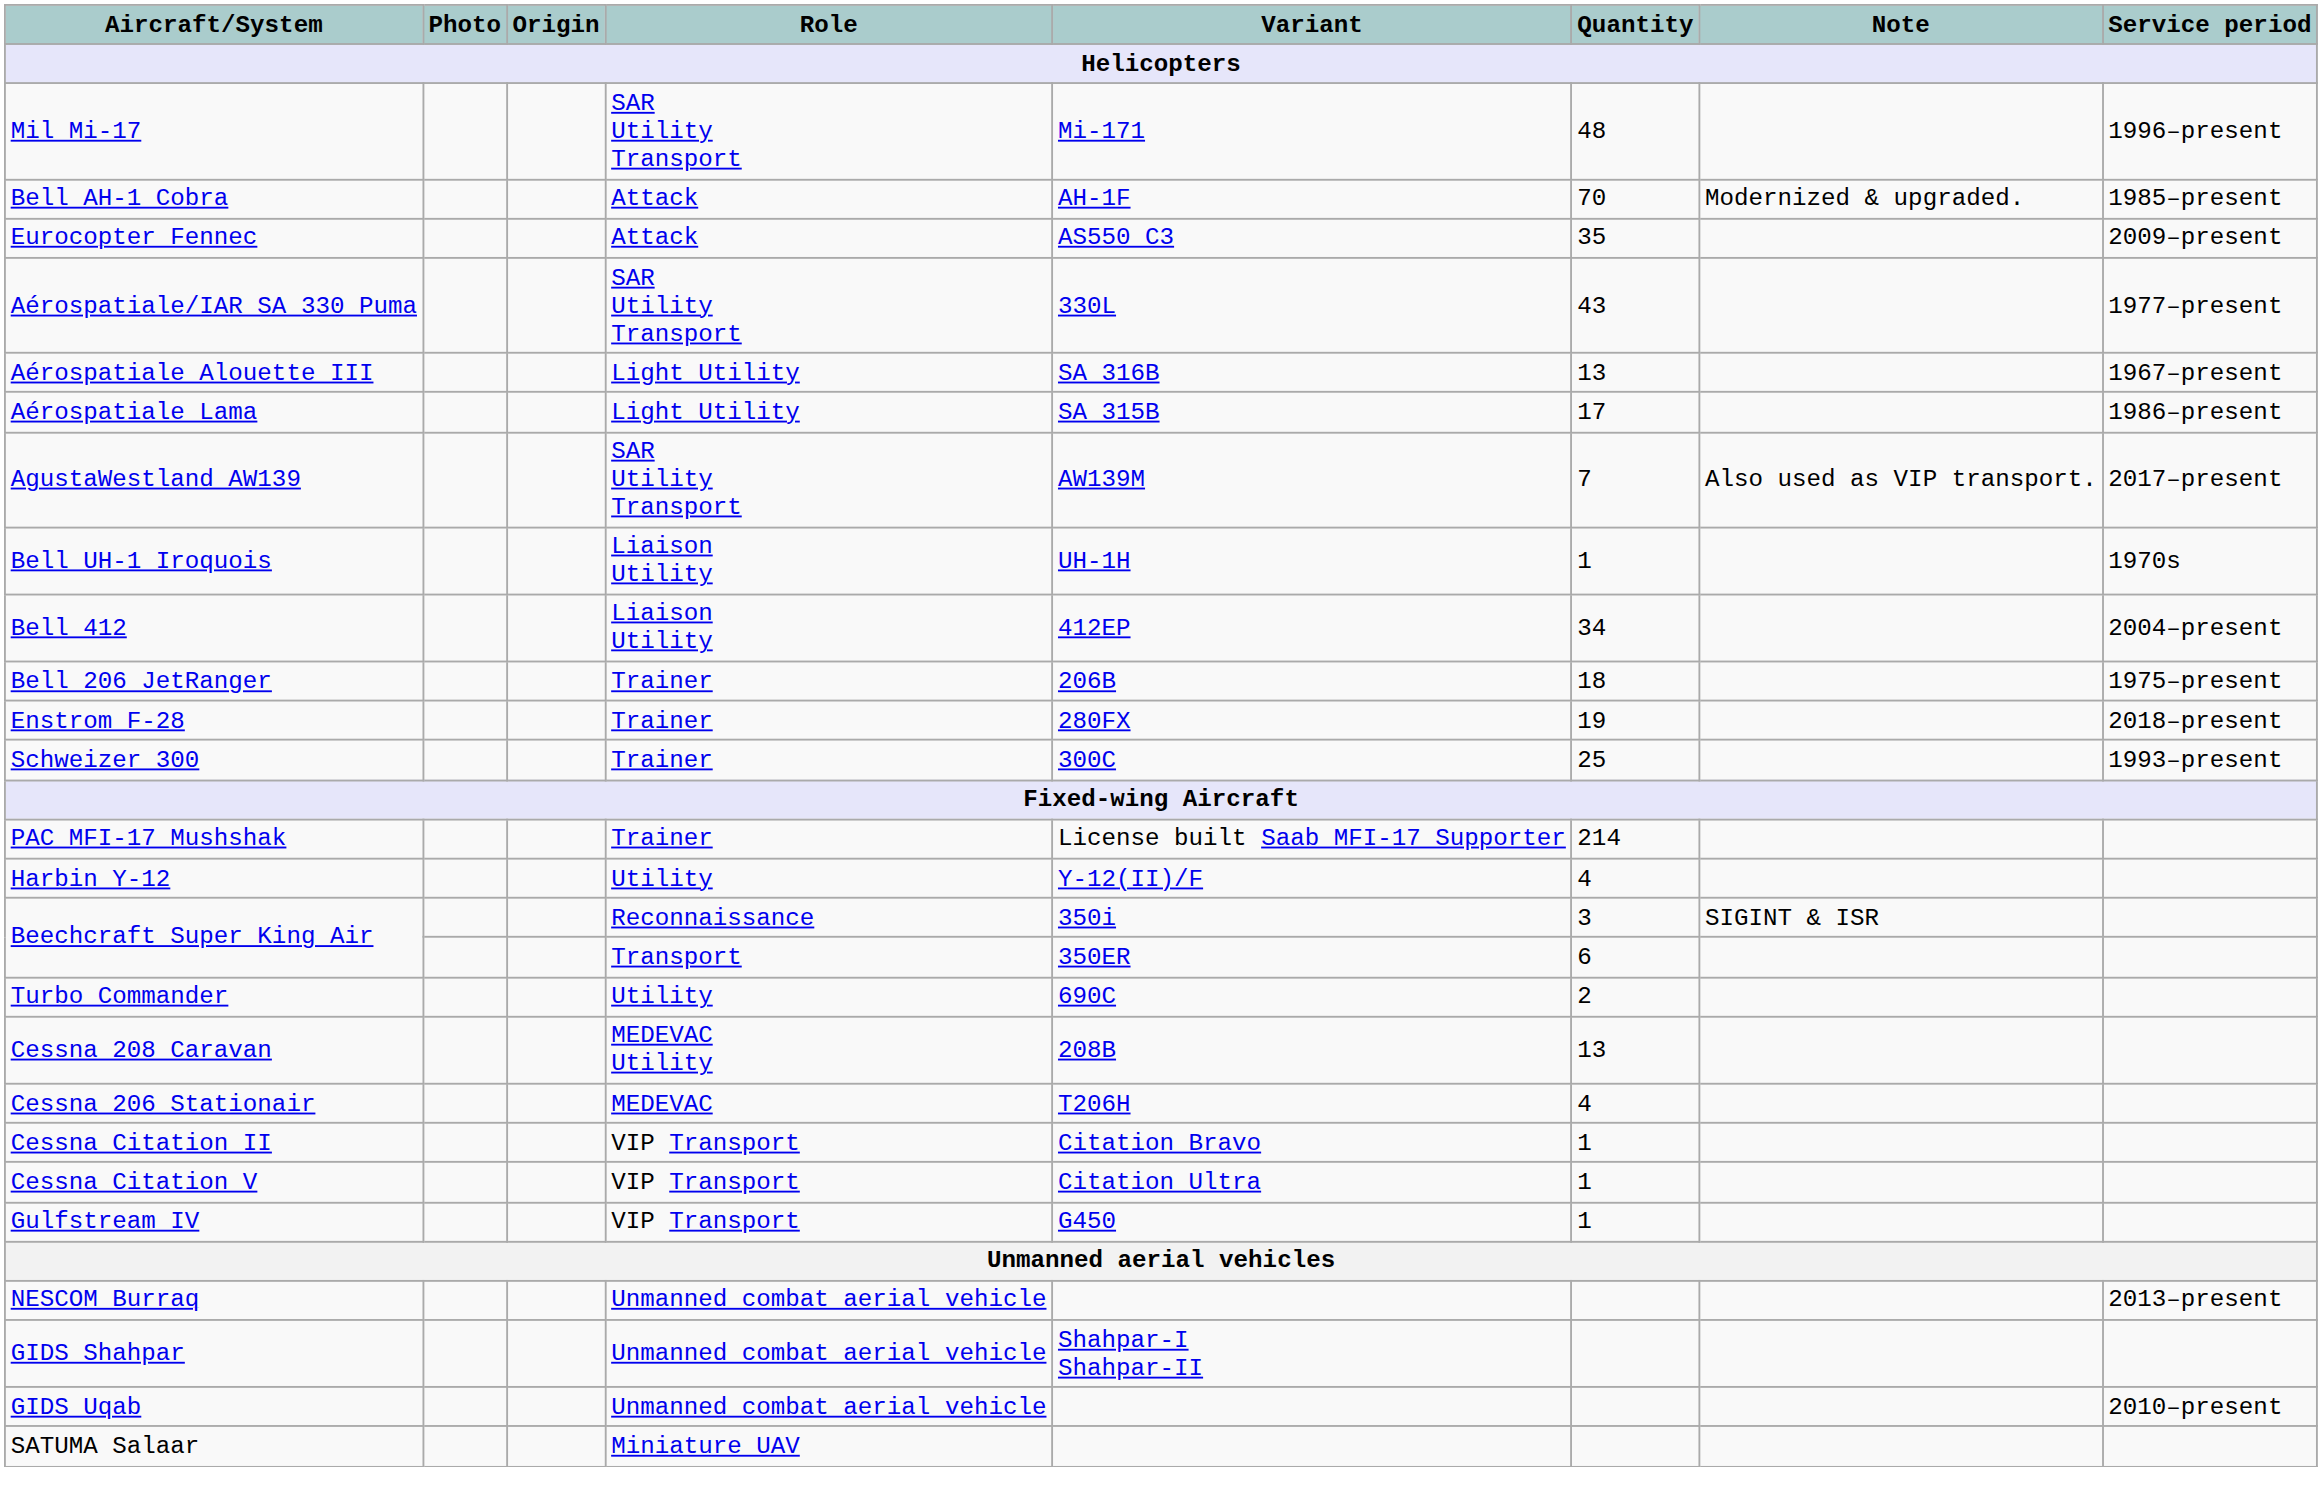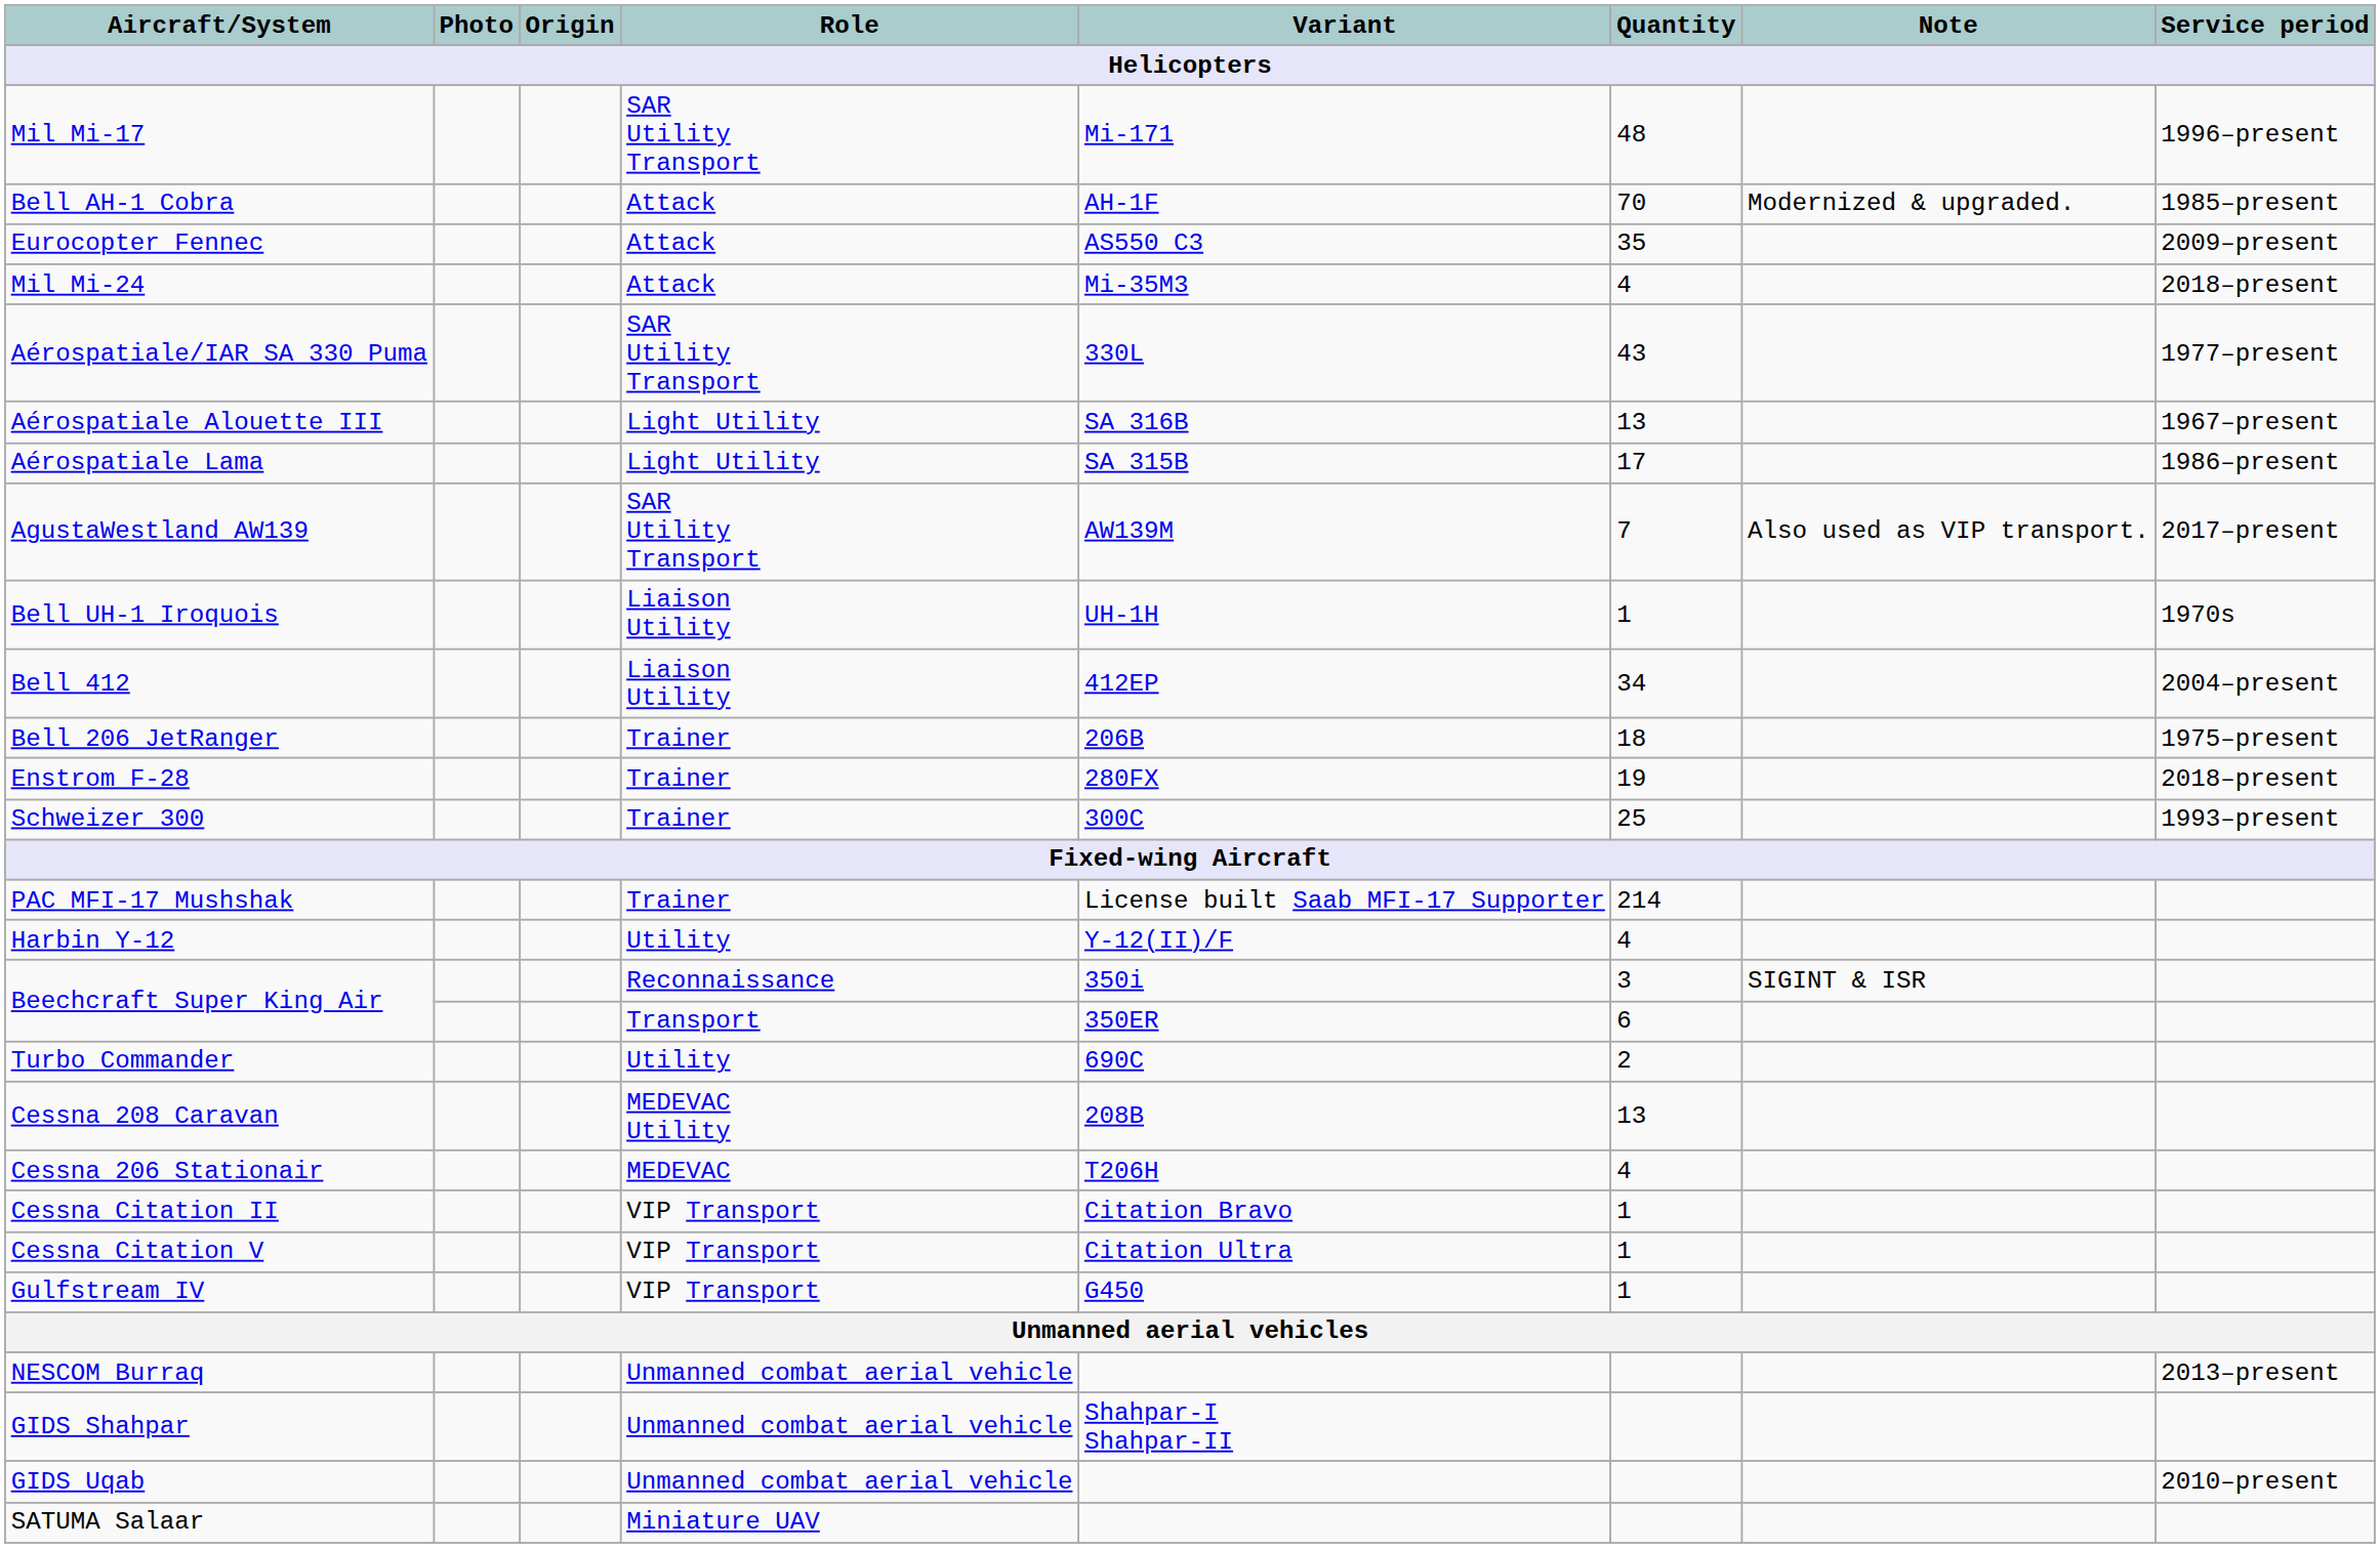+ row: Mil Mi-24 | Attack | Mi-35M3 | 4 | 2018–present
